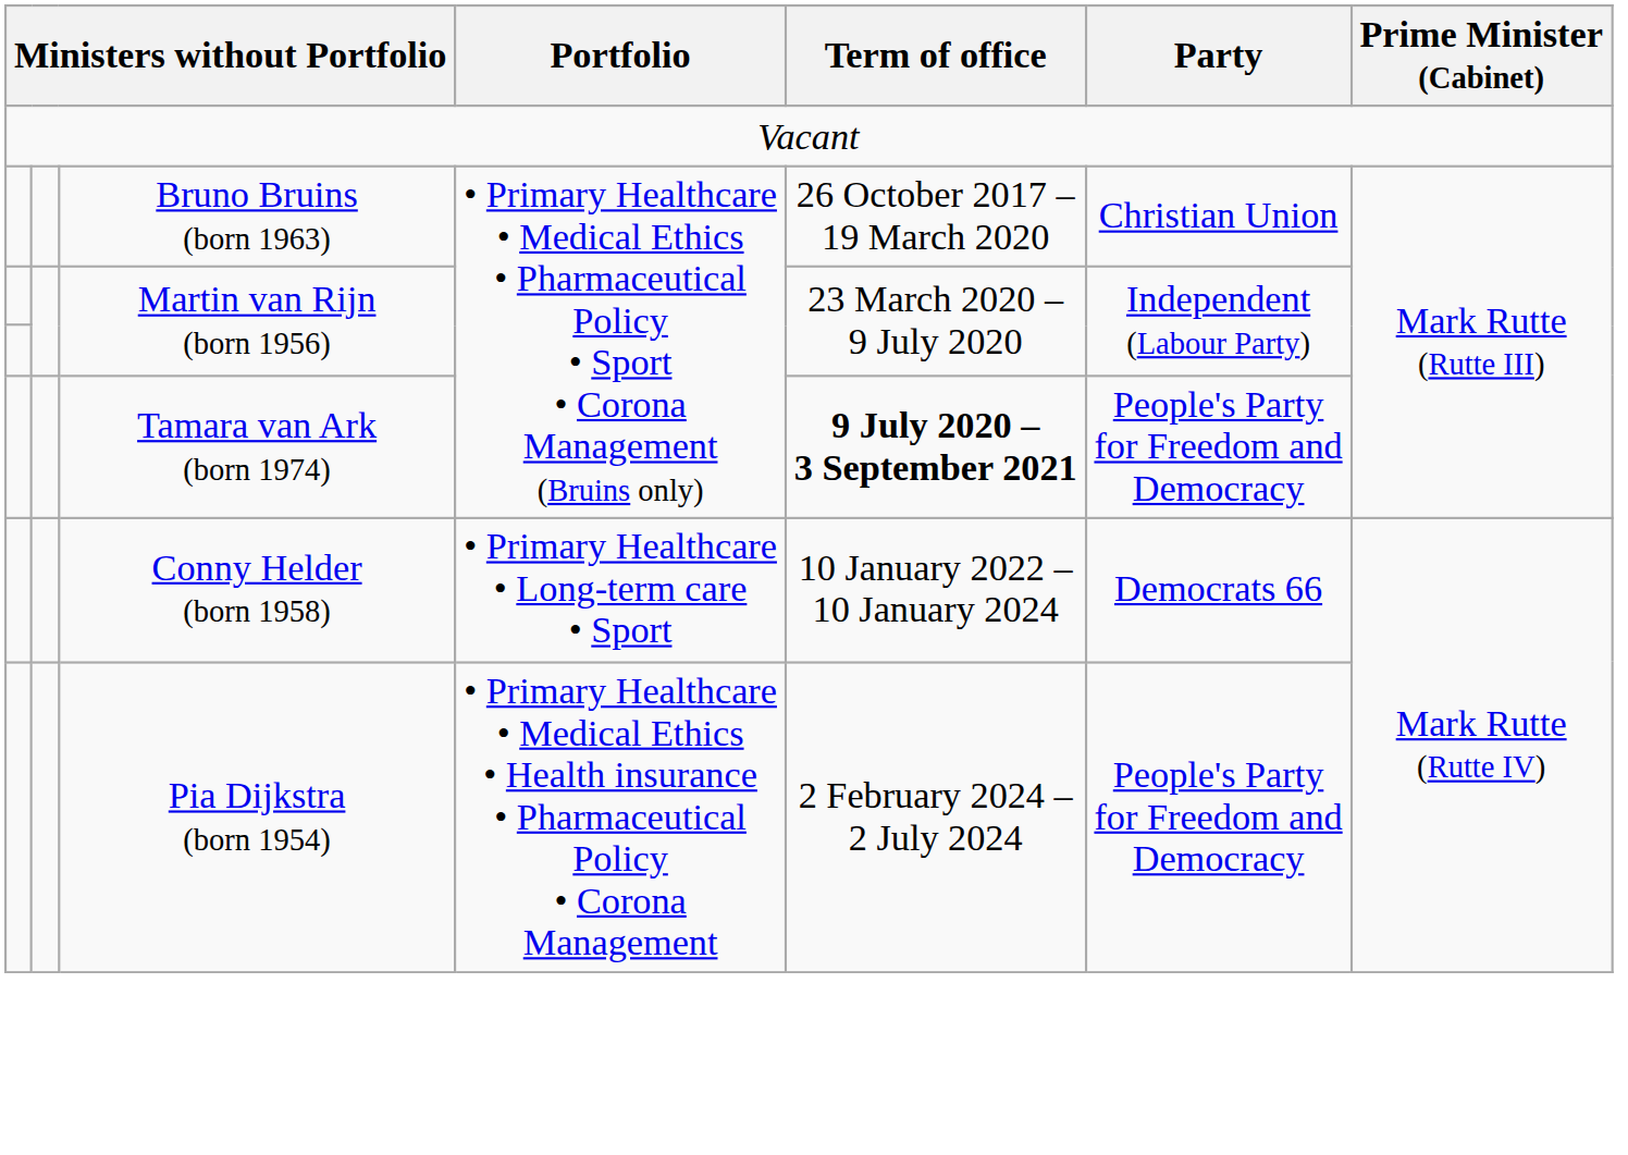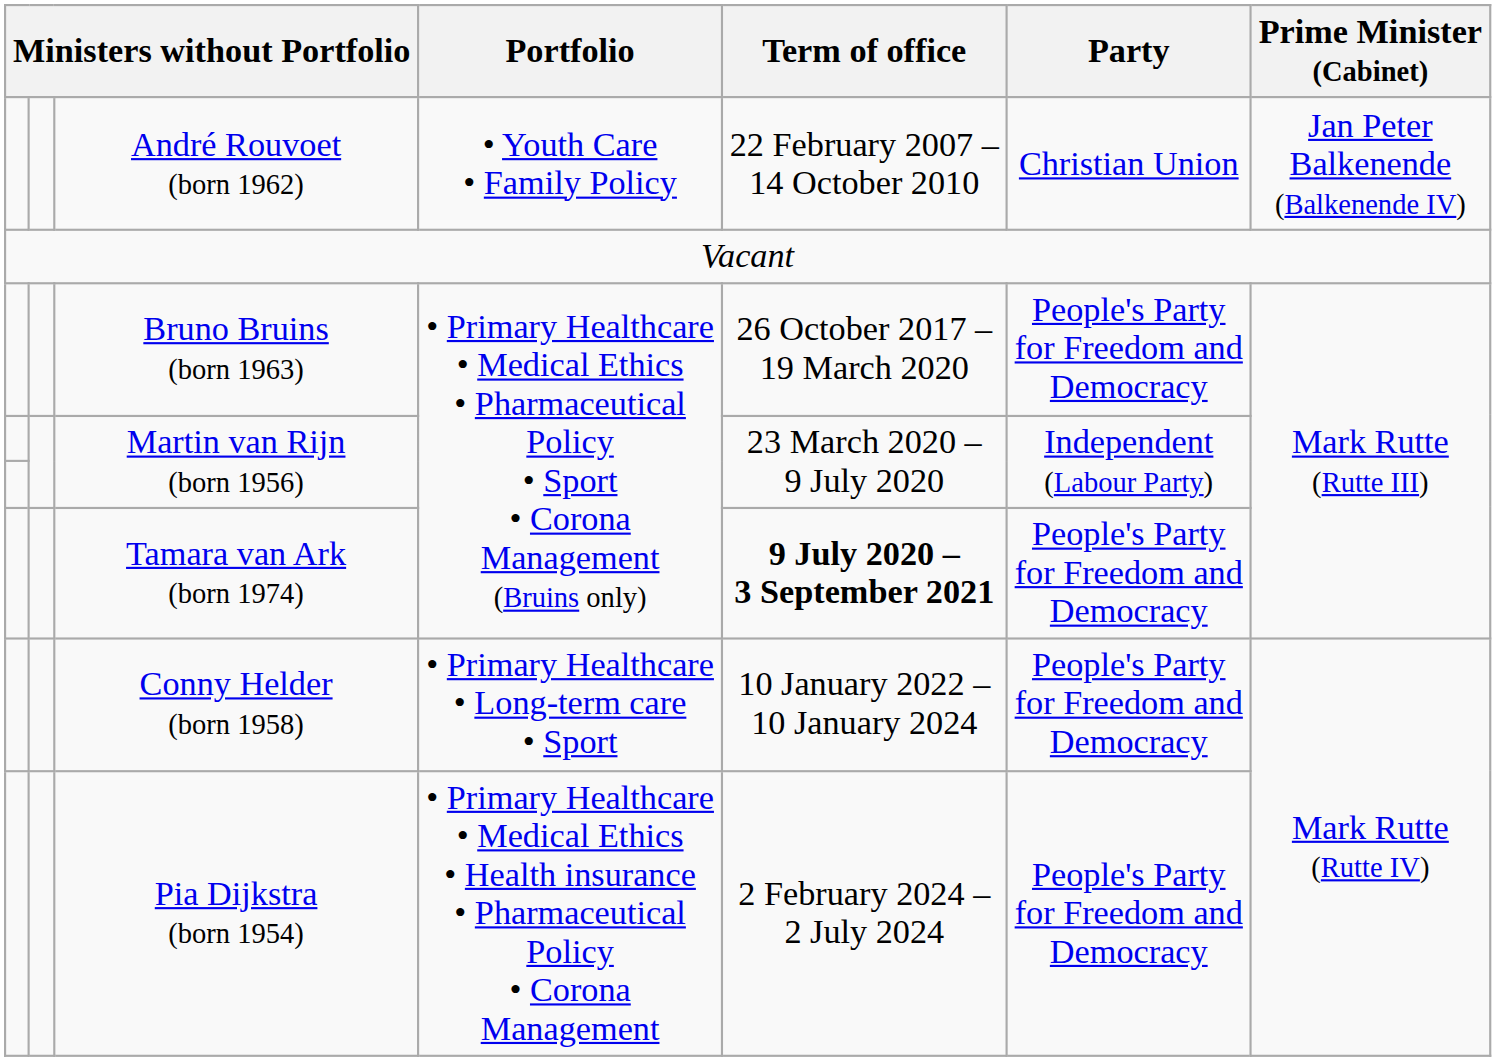+ row: André Rouvoet (born 1962) | • Youth Care • Family Policy | 22 February 2007 – 14 October 2010 | Christian Union | Jan Peter Balkenende (Balkenende IV)
Bruno Bruins (born 1963) | Party: Christian Union -> People's Party for Freedom and Democracy
Conny Helder (born 1958) | Party: Democrats 66 -> People's Party for Freedom and Democracy
